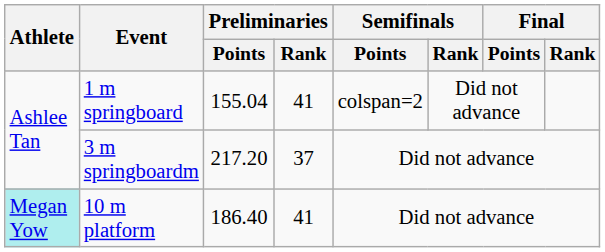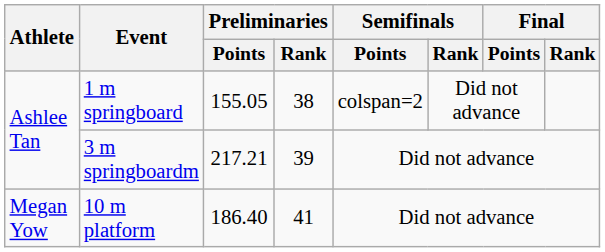1 m springboard | Preliminaries / Points: 155.04 -> 155.05
1 m springboard | Preliminaries / Rank: 41 -> 38
3 m springboardm | Preliminaries / Points: 217.20 -> 217.21
3 m springboardm | Preliminaries / Rank: 37 -> 39
10 m platform | Athlete: paleturquoise background -> no background
